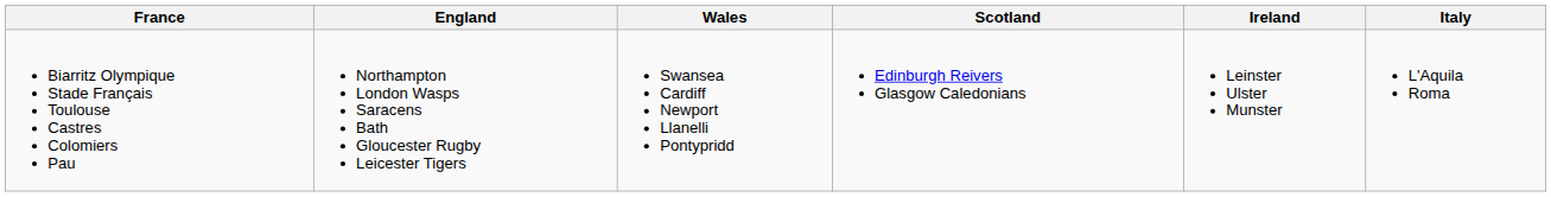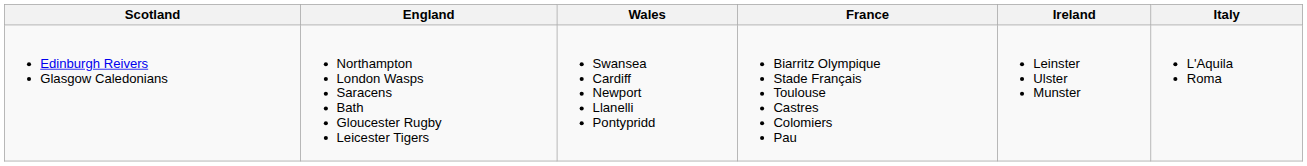columns swapped: France <-> Scotland
